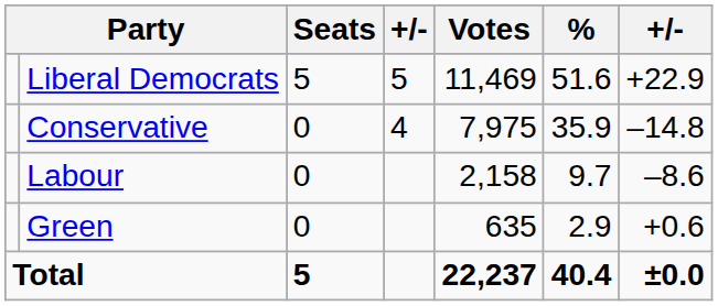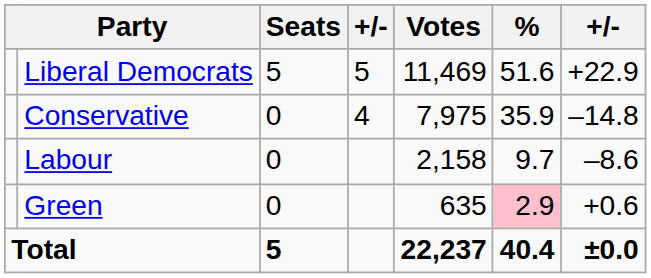Green | %: no background -> pink background
